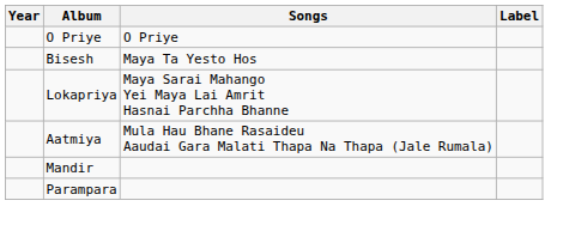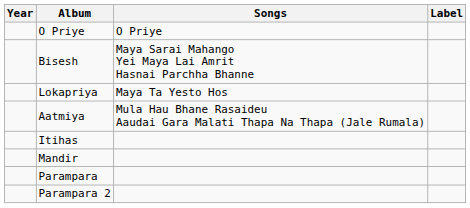Bisesh | Songs: Maya Ta Yesto Hos -> Maya Sarai Mahango Yei Maya Lai Amrit Hasnai Parchha Bhanne
Lokapriya | Songs: Maya Sarai Mahango Yei Maya Lai Amrit Hasnai Parchha Bhanne -> Maya Ta Yesto Hos
+ row: Itihas
+ row: Parampara 2
